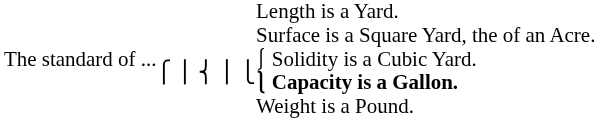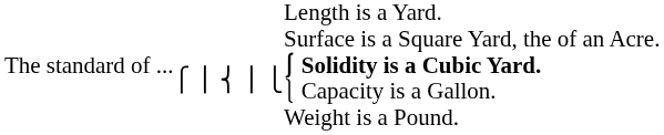⎰ Solidity is a Cubic Yard. | column 3: normal -> bold
⎱ Capacity is a Gallon. | column 3: bold -> normal
